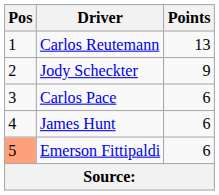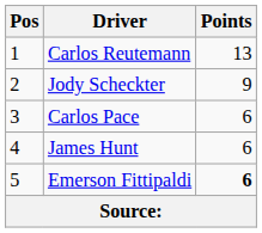Emerson Fittipaldi | Pos: lightsalmon background -> no background
Emerson Fittipaldi | Points: normal -> bold
